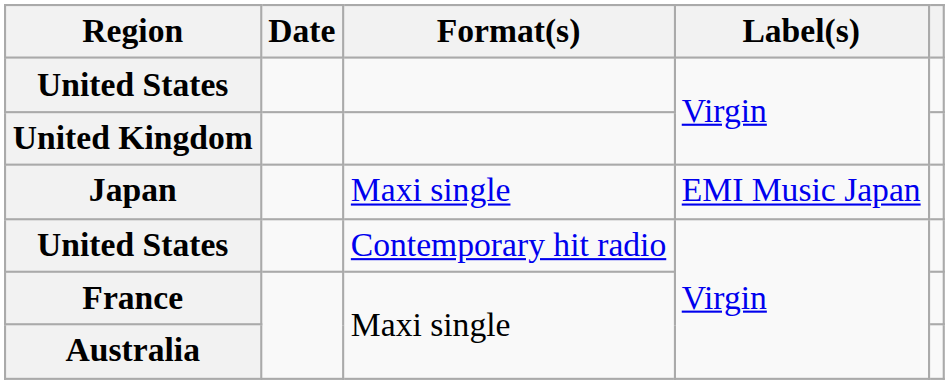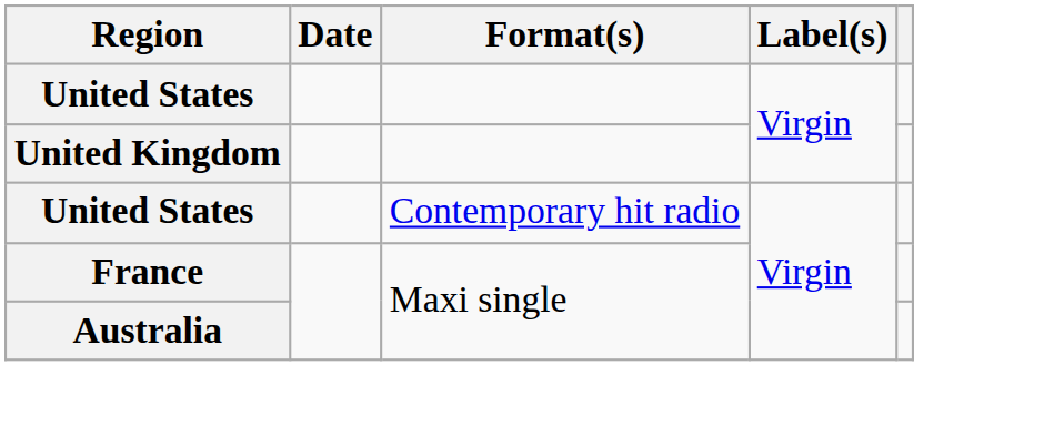- row: Japan | Maxi single | EMI Music Japan
